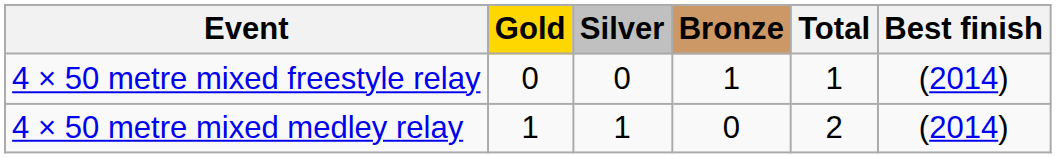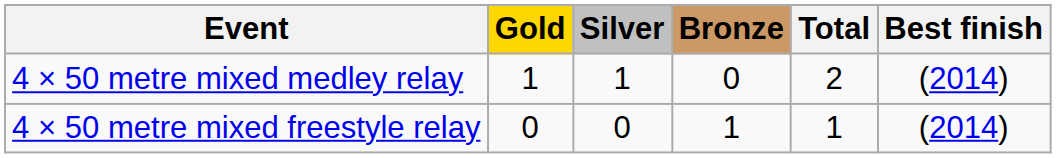rows swapped: 4 × 50 metre mixed freestyle relay <-> 4 × 50 metre mixed medley relay
